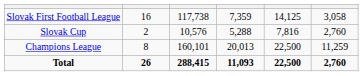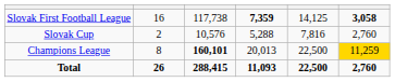Slovak First Football League | column 4: normal -> bold
Slovak First Football League | column 6: normal -> bold
Champions League | column 3: normal -> bold
Champions League | column 6: no background -> gold background
